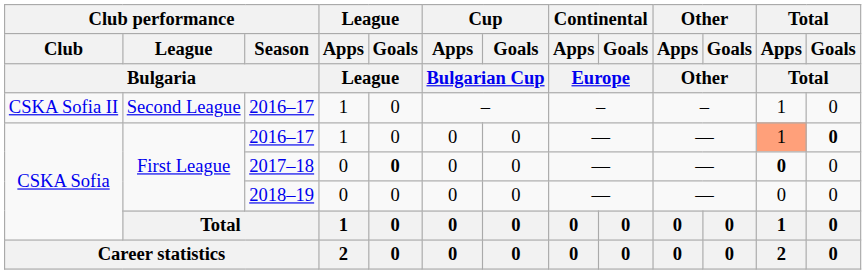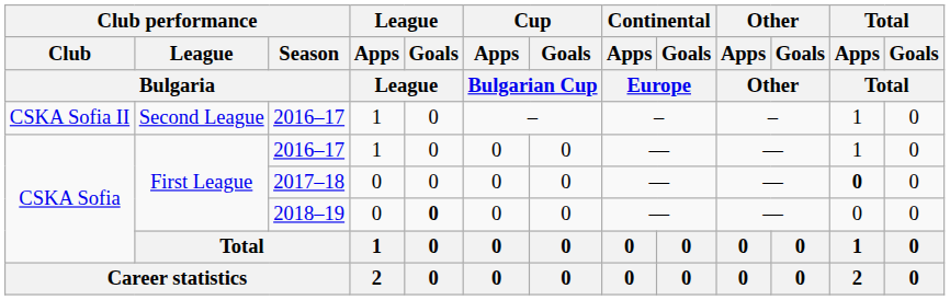CSKA Sofia / 2016–17 | Total / Apps / Total: lightsalmon background -> no background
CSKA Sofia / 2016–17 | Total / Goals / Total: bold -> normal
2017–18 | League / Goals / League: bold -> normal
2018–19 | League / Goals / League: normal -> bold
